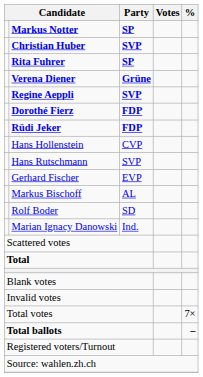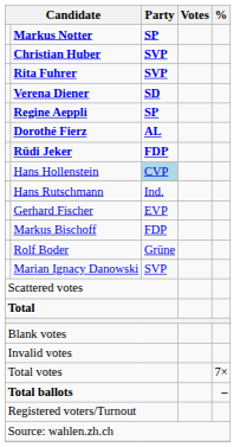Rita Fuhrer | Party: SP -> SVP
Verena Diener | Party: Grüne -> SD
Regine Aeppli | Party: SVP -> SP
Dorothé Fierz | Party: FDP -> AL
Hans Hollenstein | Party: no background -> lightblue background
Hans Rutschmann | Party: SVP -> Ind.
Markus Bischoff | Party: AL -> FDP
Rolf Boder | Party: SD -> Grüne
Marian Ignacy Danowski | Party: Ind. -> SVP
